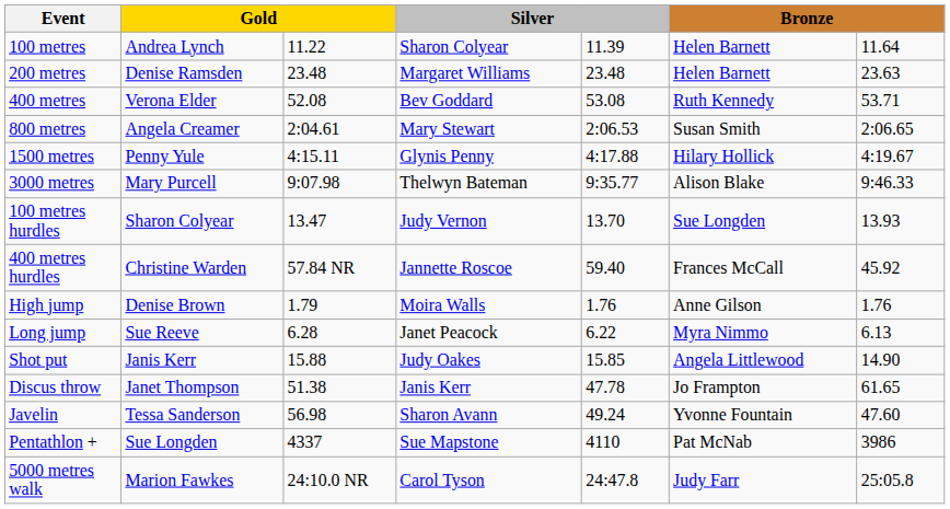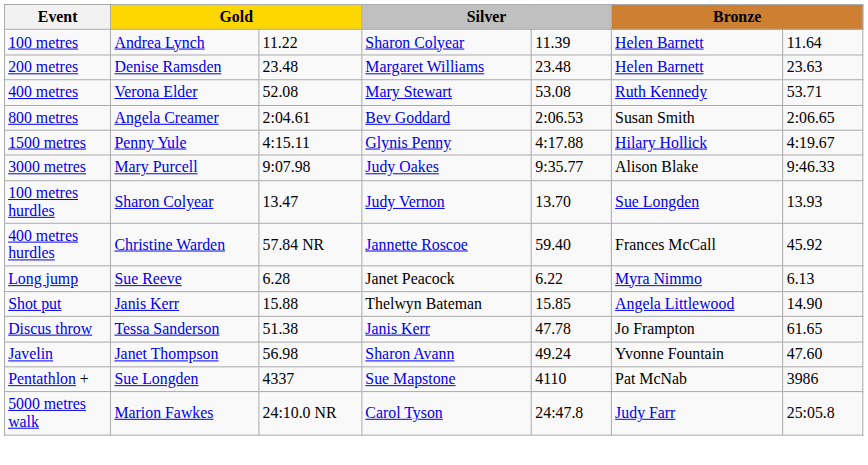400 metres | column 4: Bev Goddard -> Mary Stewart
800 metres | column 4: Mary Stewart -> Bev Goddard
3000 metres | column 4: Thelwyn Bateman -> Judy Oakes
- row: High jump | Denise Brown | 1.79 | Moira Walls | 1.76 | Anne Gilson | 1.76
Shot put | column 4: Judy Oakes -> Thelwyn Bateman
Discus throw | column 2: Janet Thompson -> Tessa Sanderson
Javelin | column 2: Tessa Sanderson -> Janet Thompson
